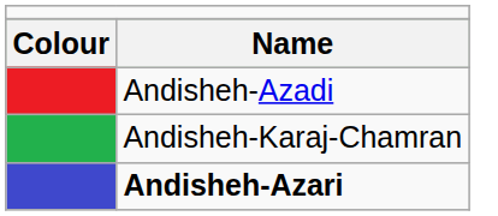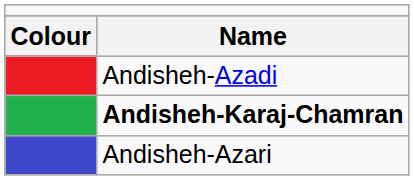Andisheh-Karaj-Chamran | column 2: normal -> bold
Andisheh-Azari | column 2: bold -> normal
